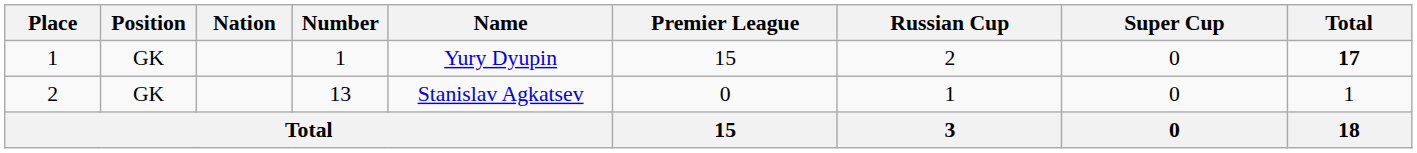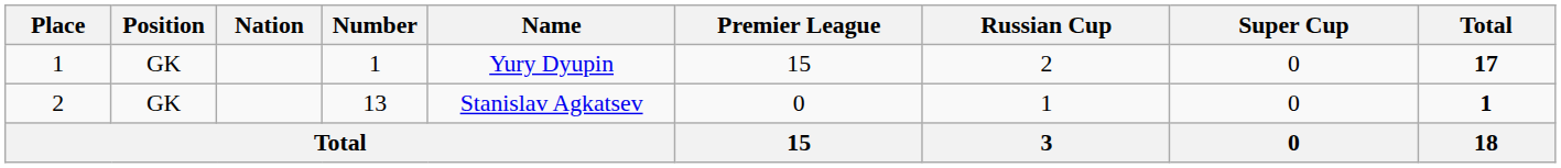row 3 | Total: normal -> bold
